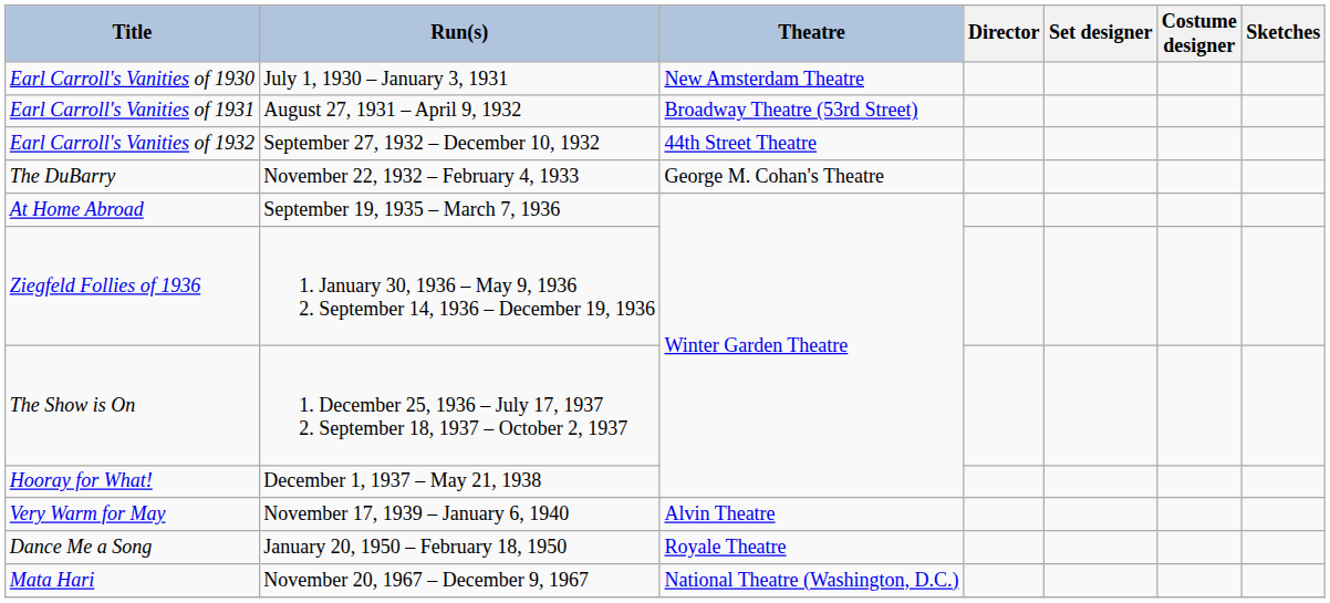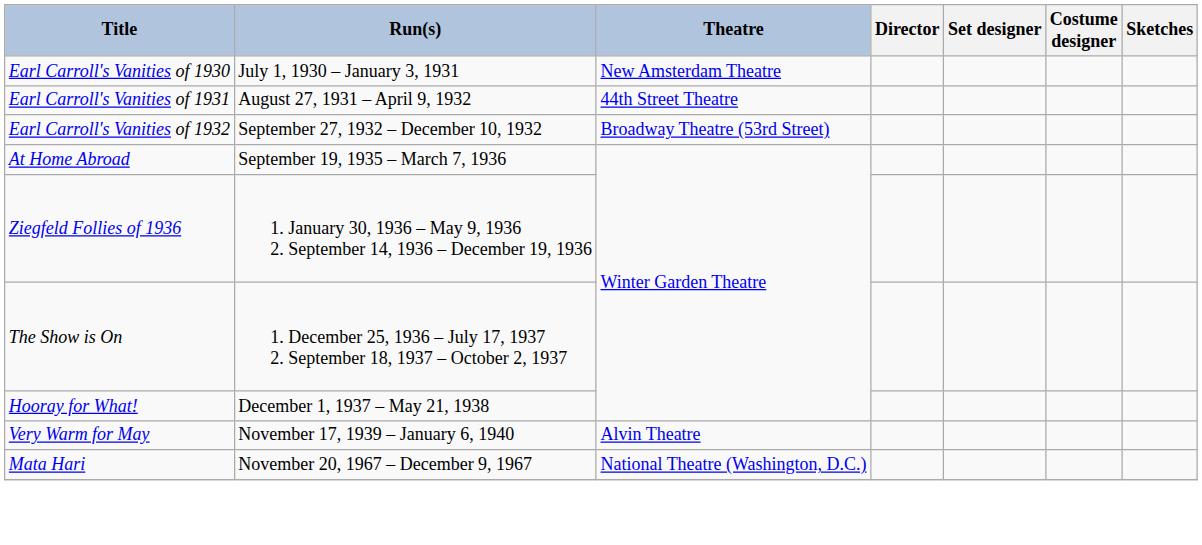Earl Carroll's Vanities of 1931 | Theatre: Broadway Theatre (53rd Street) -> 44th Street Theatre
Earl Carroll's Vanities of 1932 | Theatre: 44th Street Theatre -> Broadway Theatre (53rd Street)
- row: The DuBarry | November 22, 1932 – February 4, 1933 | George M. Cohan's Theatre
- row: Dance Me a Song | January 20, 1950 – February 18, 1950 | Royale Theatre
